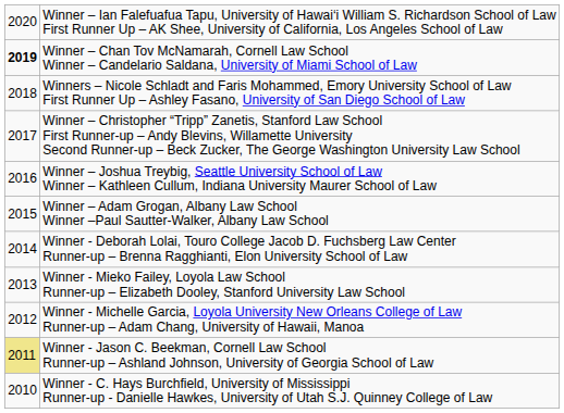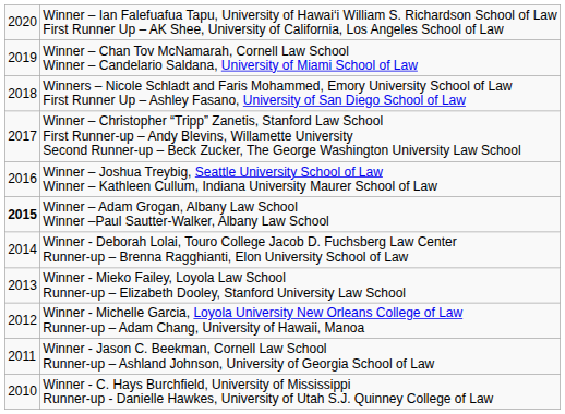row 2 | column 1: bold -> normal
row 6 | column 1: normal -> bold
row 10 | column 1: khaki background -> no background
